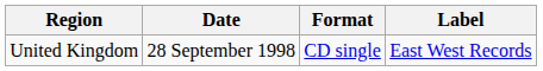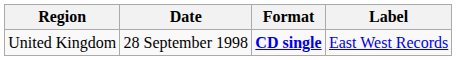United Kingdom | Format: normal -> bold
